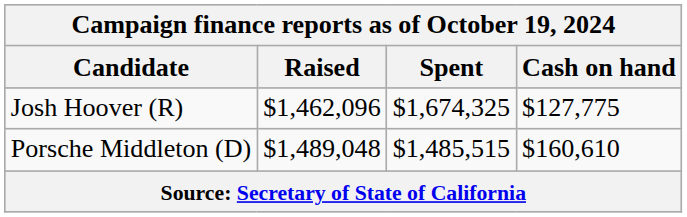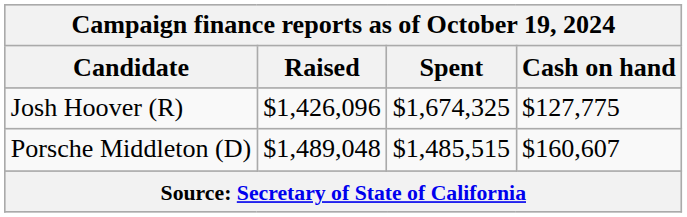Josh Hoover (R) | Raised: $1,462,096 -> $1,426,096
Porsche Middleton (D) | Cash on hand: $160,610 -> $160,607
